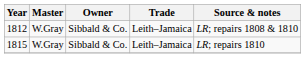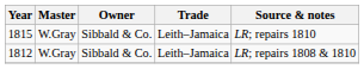rows swapped: 1812 <-> 1815
